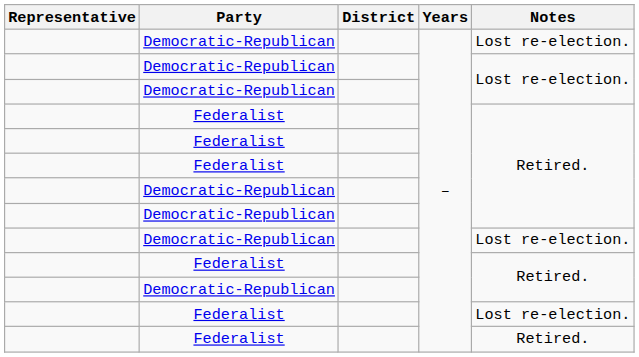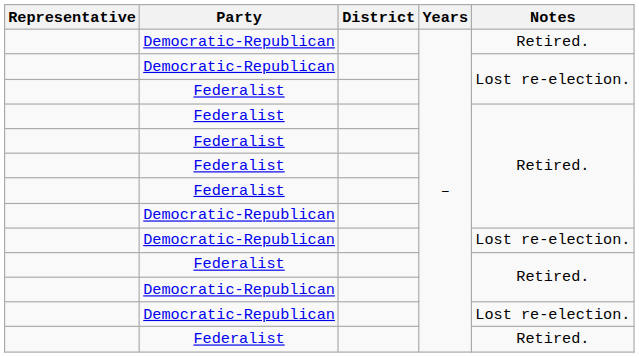row 2 | Notes: Lost re-election. -> Retired.
row 4 | Party: Democratic-Republican -> Federalist
row 8 | Party: Democratic-Republican -> Federalist
row 13 | Party: Federalist -> Democratic-Republican
